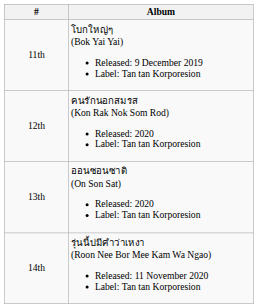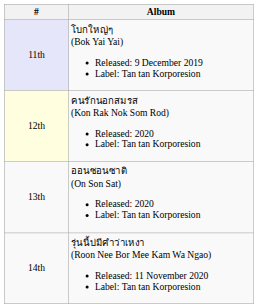11th | #: no background -> lavender background
12th | #: no background -> lightyellow background
